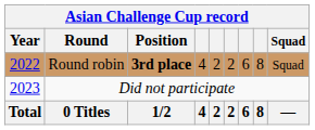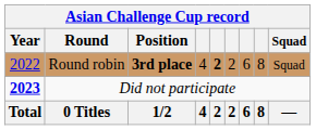Round robin | column 5: normal -> bold
Did not participate | Year: normal -> bold
